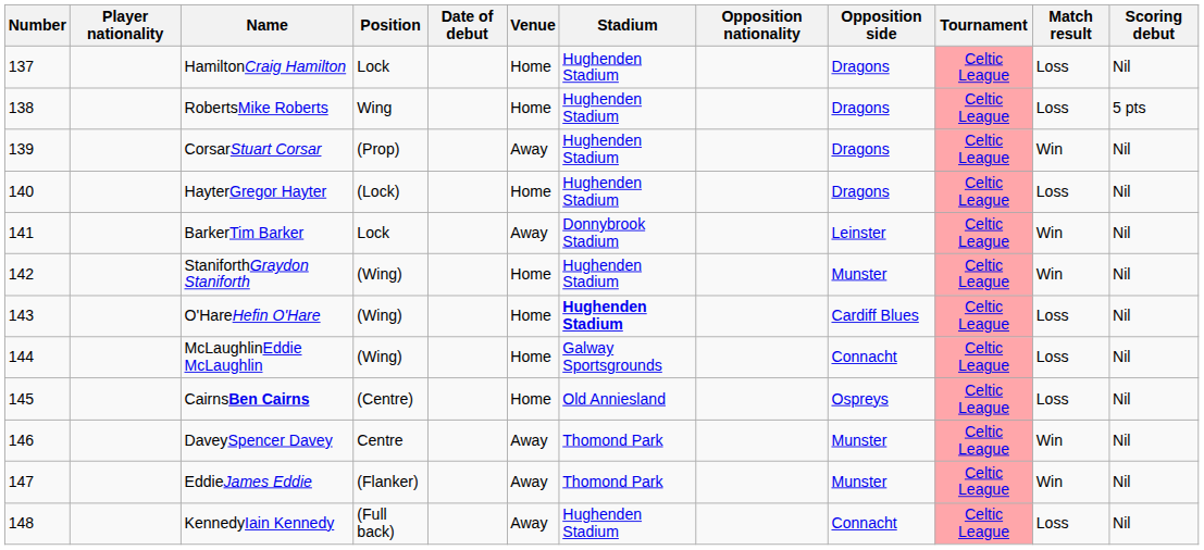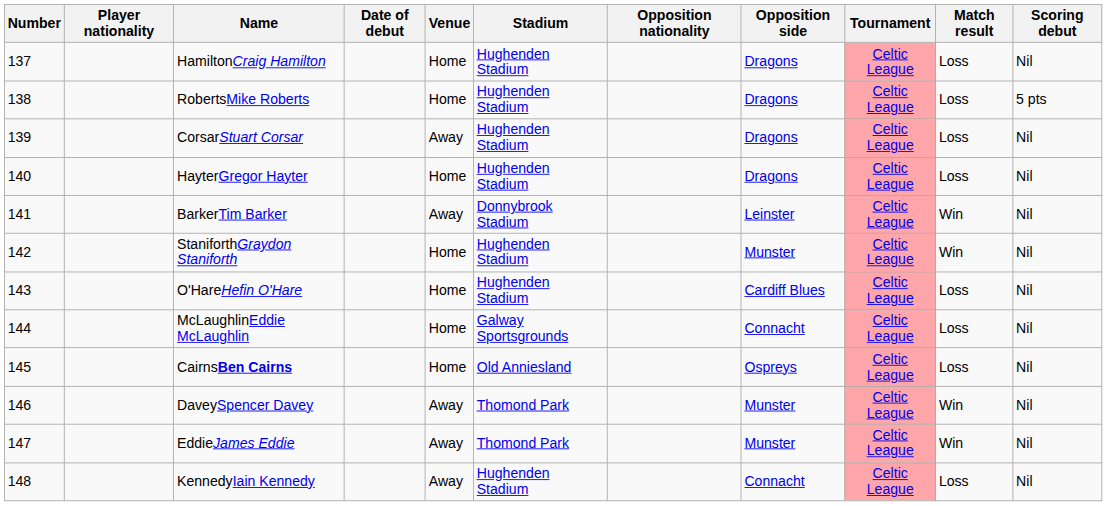- column: Position | Lock | Wing | (Prop) | (Lock) | Lock | (Wing) | (Wing) | (Wing) | (Centre) | Centre | (Flanker) | (Full back)
CorsarStuart Corsar | Match result: Win -> Loss
O'HareHefin O'Hare | Stadium: bold -> normal
